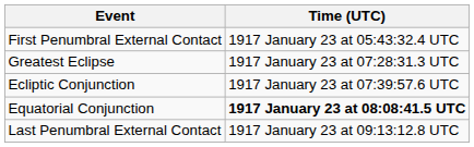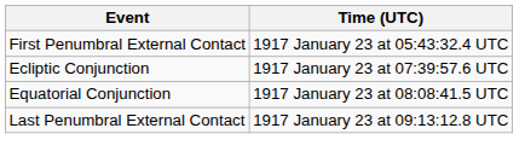- row: Greatest Eclipse | 1917 January 23 at 07:28:31.3 UTC
Equatorial Conjunction | Time (UTC): bold -> normal
